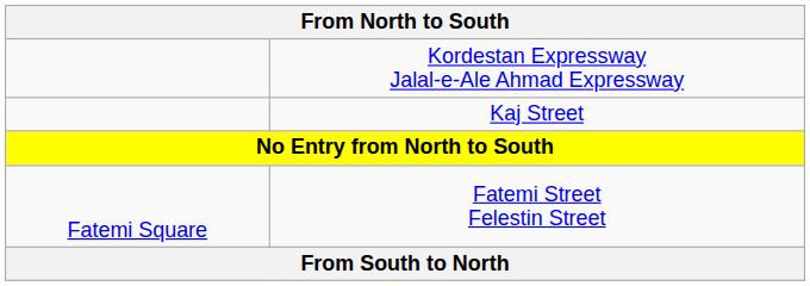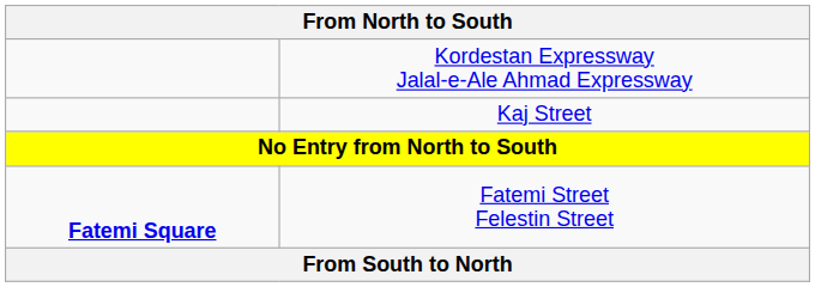Fatemi Street Felestin Street | column 1: normal -> bold
